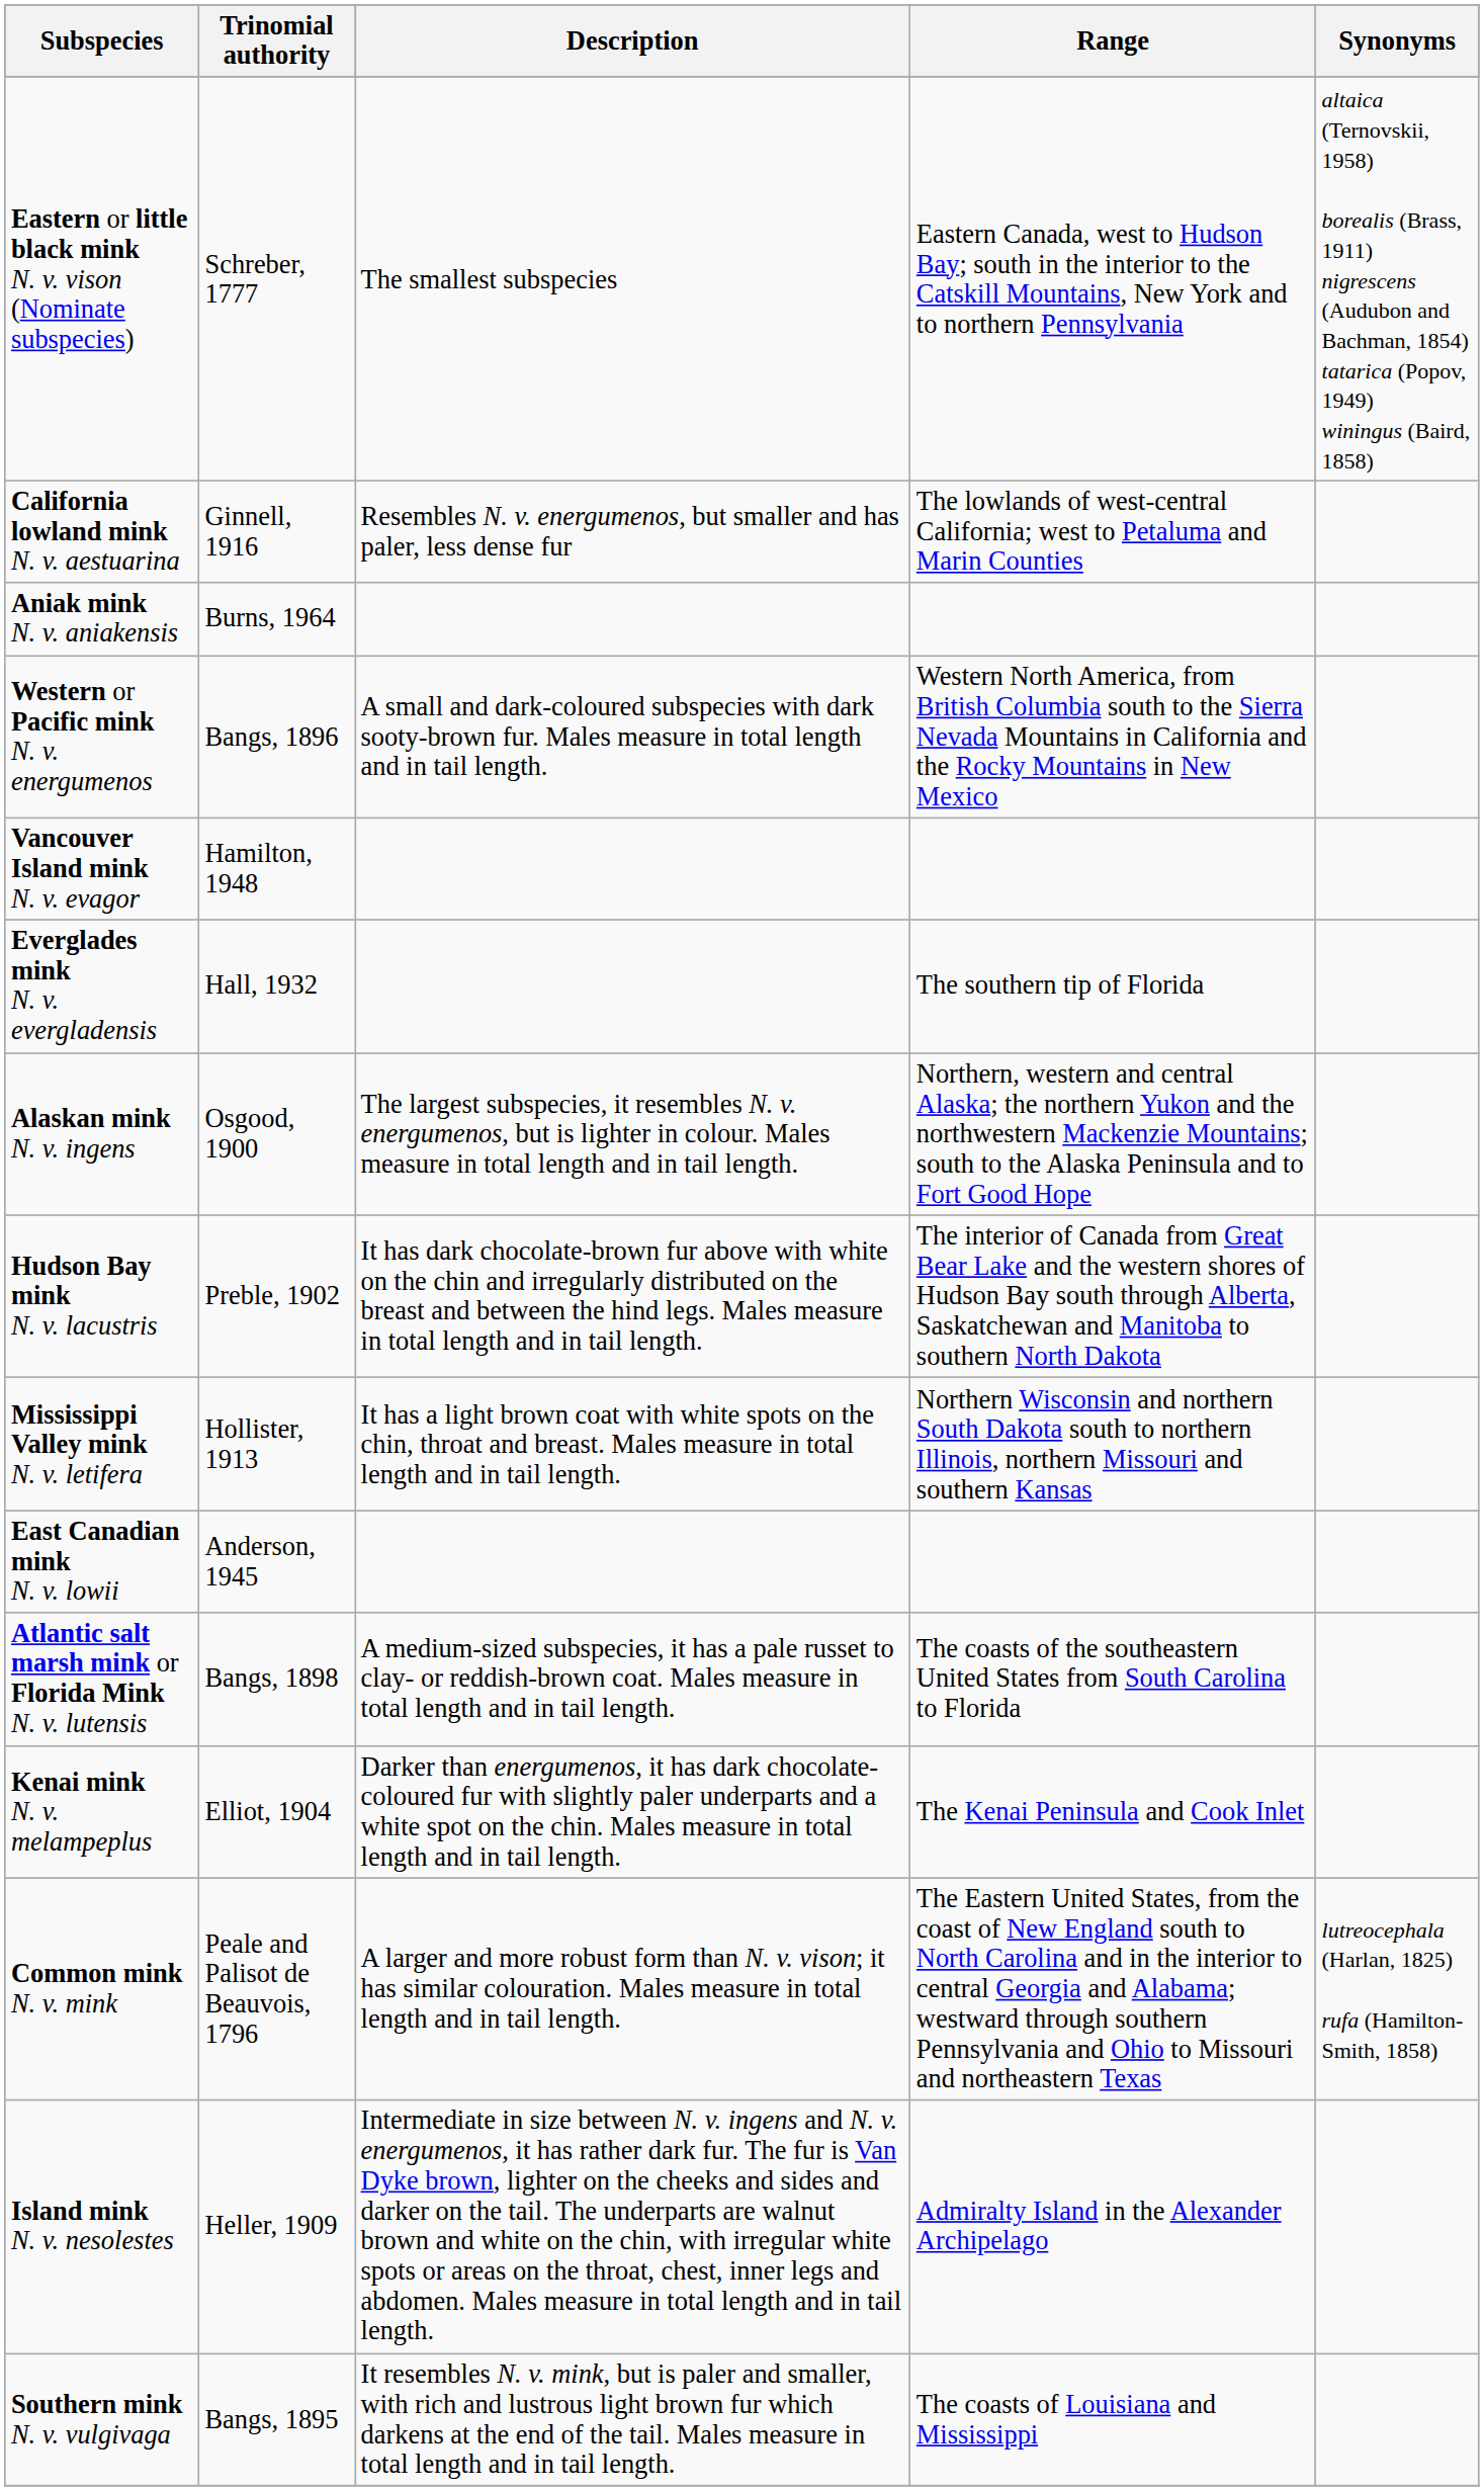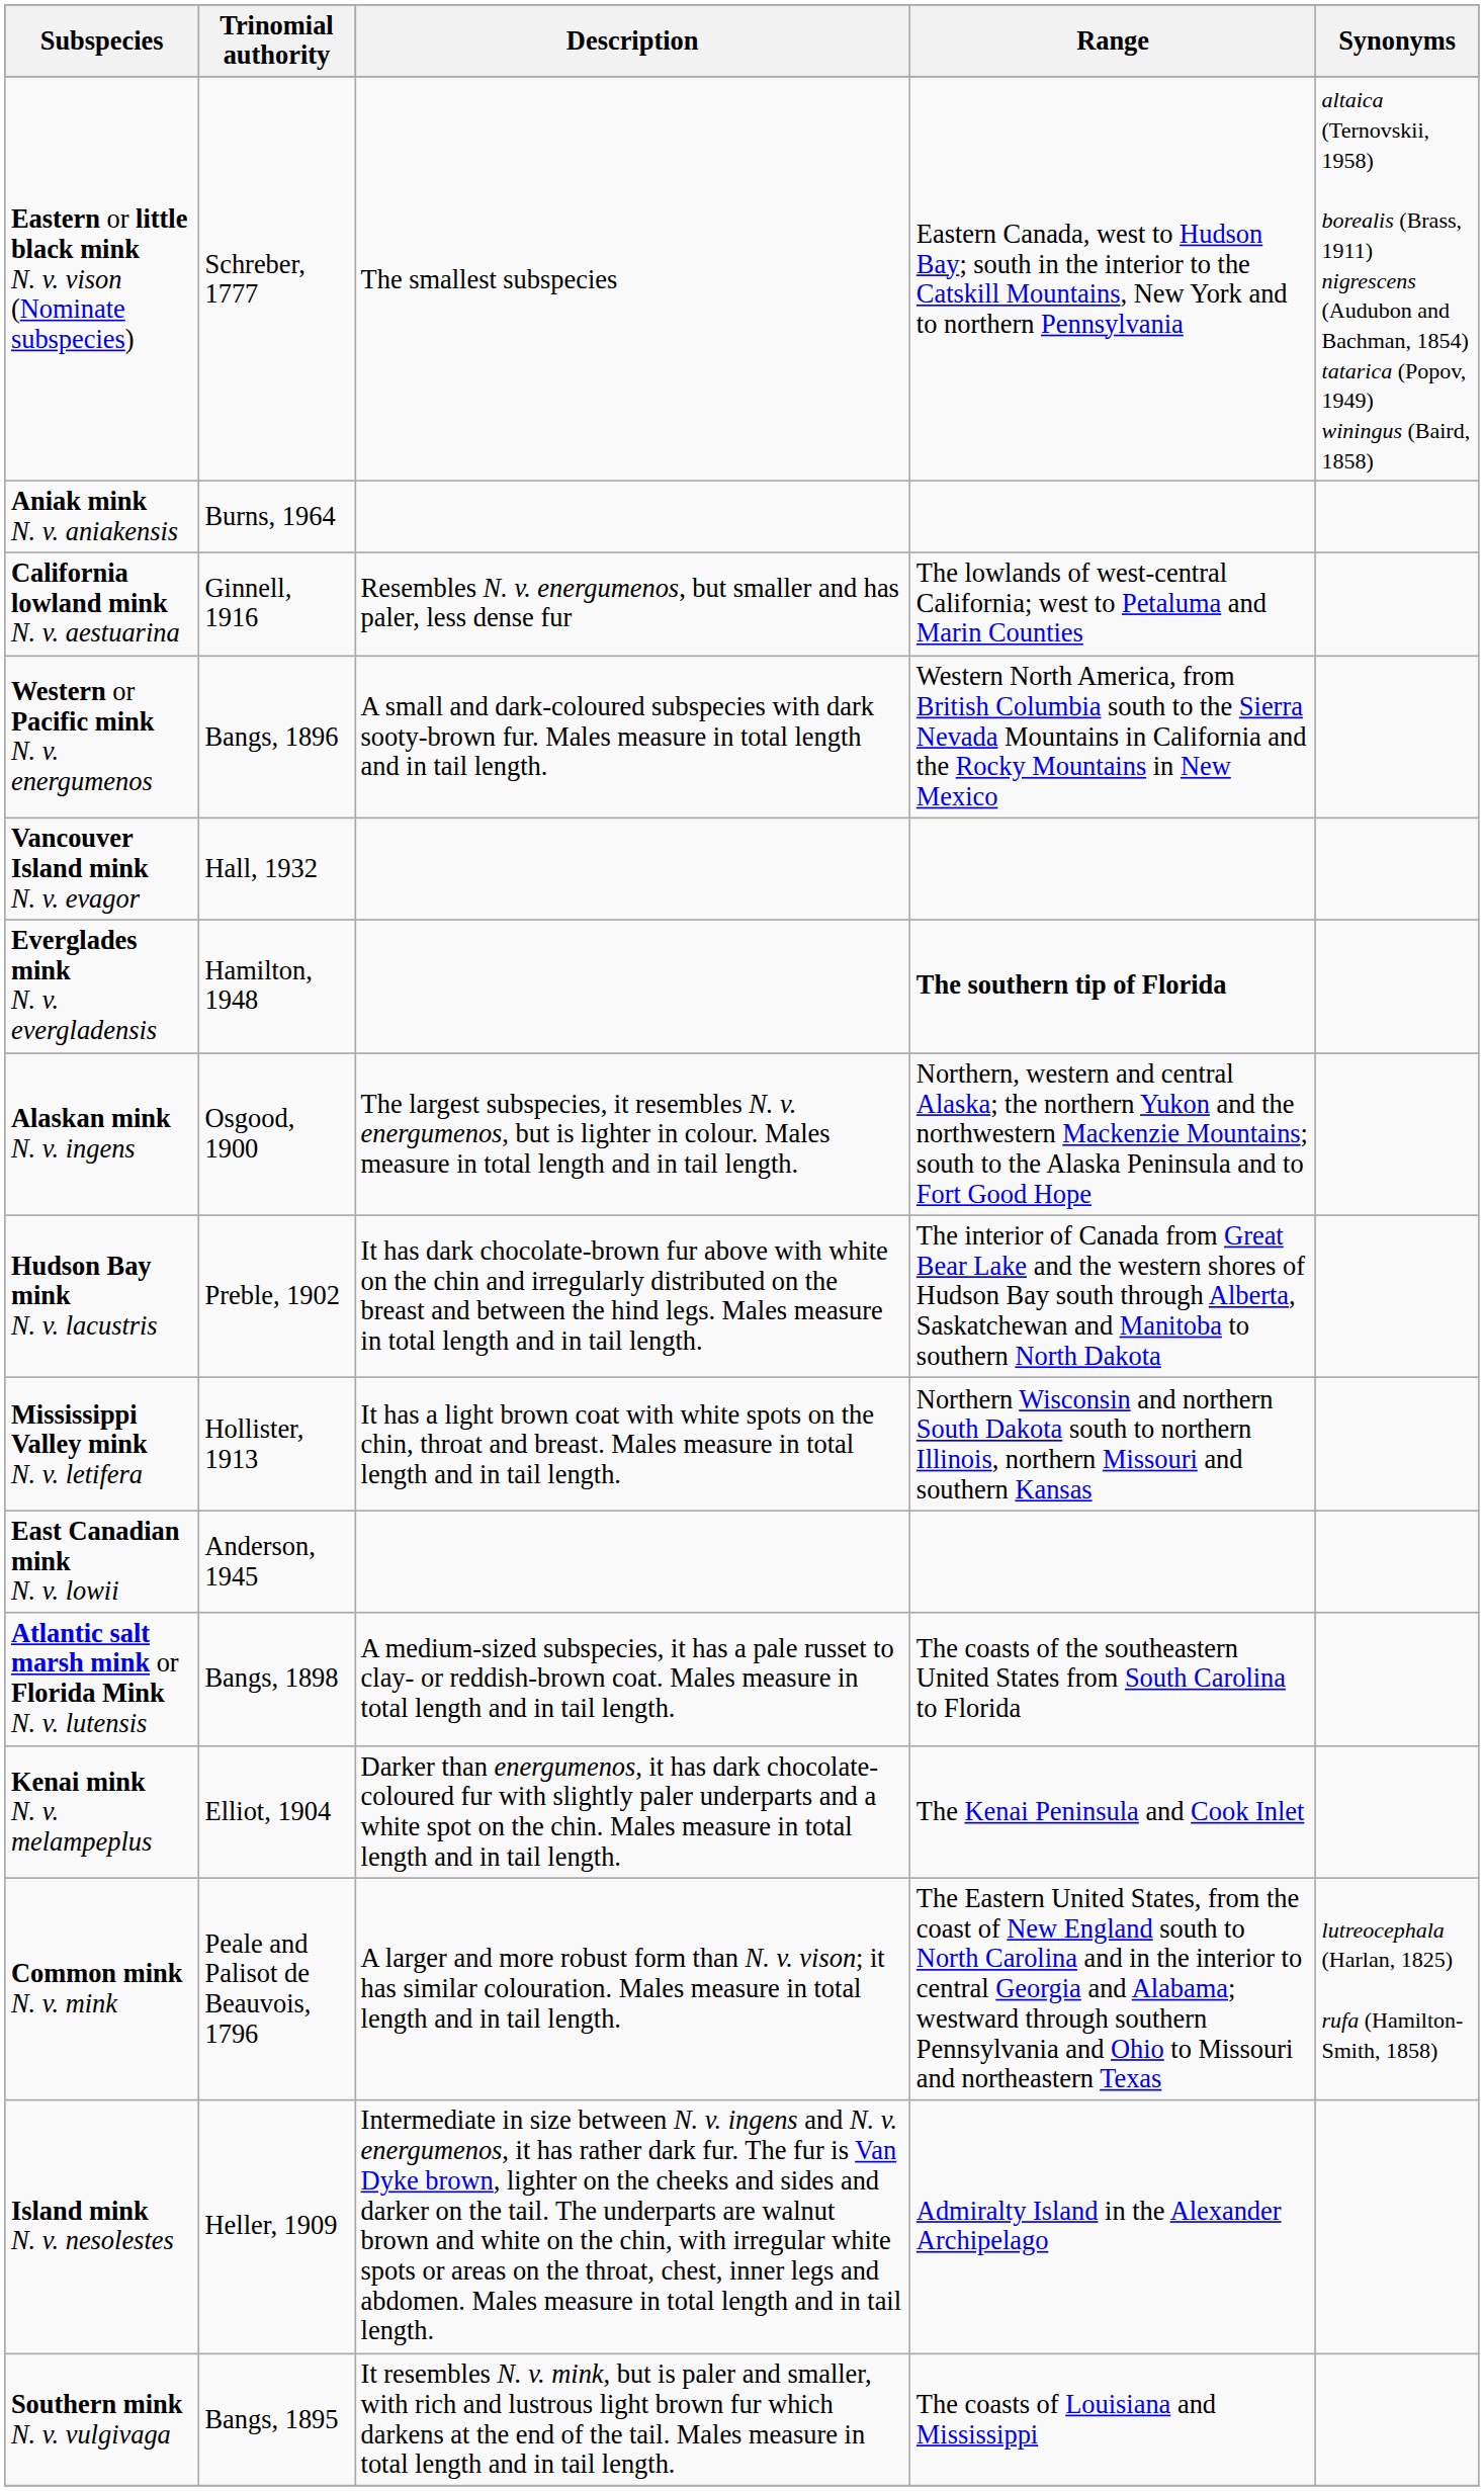rows swapped: California lowland mink N. v. aestuarina <-> Aniak mink N. v. aniakensis
Vancouver Island mink N. v. evagor | Trinomial authority: Hamilton, 1948 -> Hall, 1932
Everglades mink N. v. evergladensis | Trinomial authority: Hall, 1932 -> Hamilton, 1948
Everglades mink N. v. evergladensis | Range: normal -> bold
